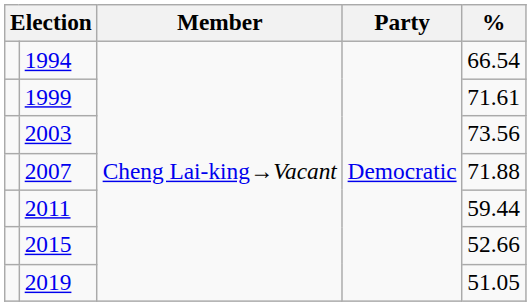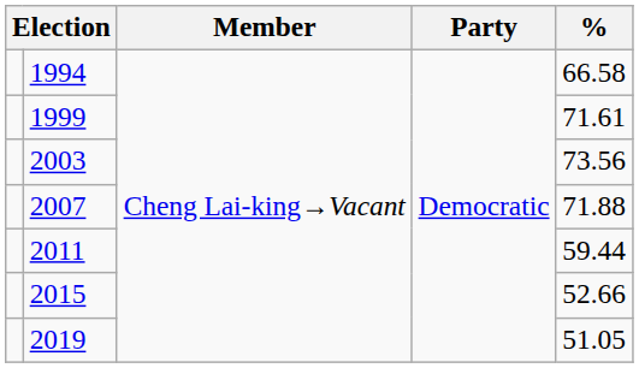1994 | %: 66.54 -> 66.58
